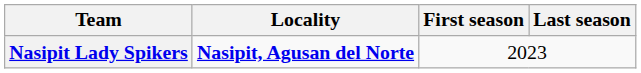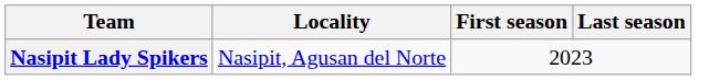Nasipit Lady Spikers | Locality: bold -> normal
